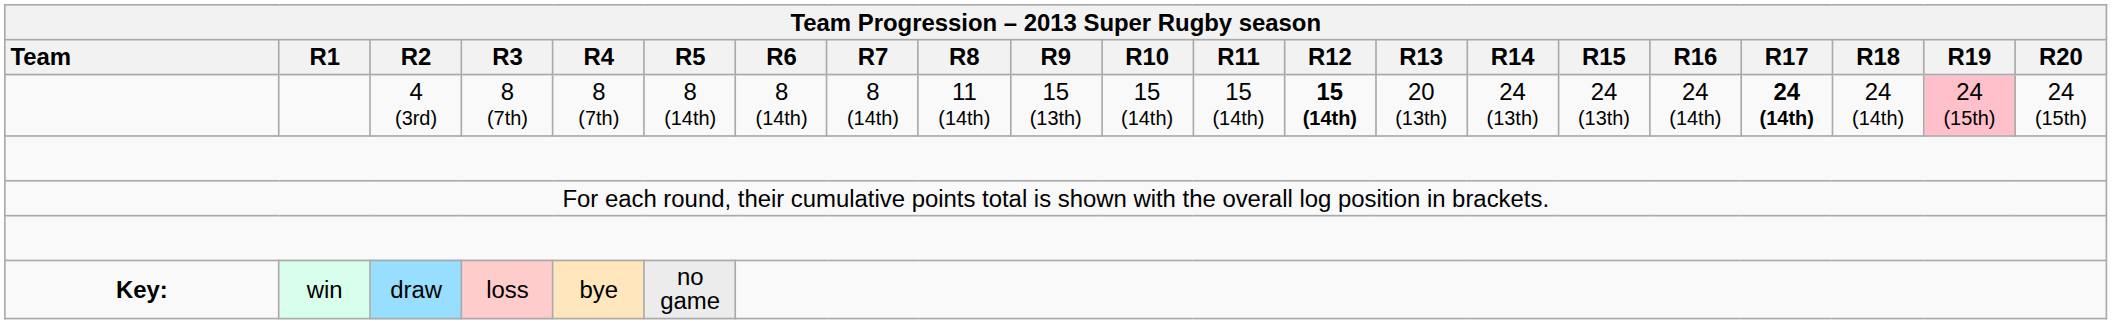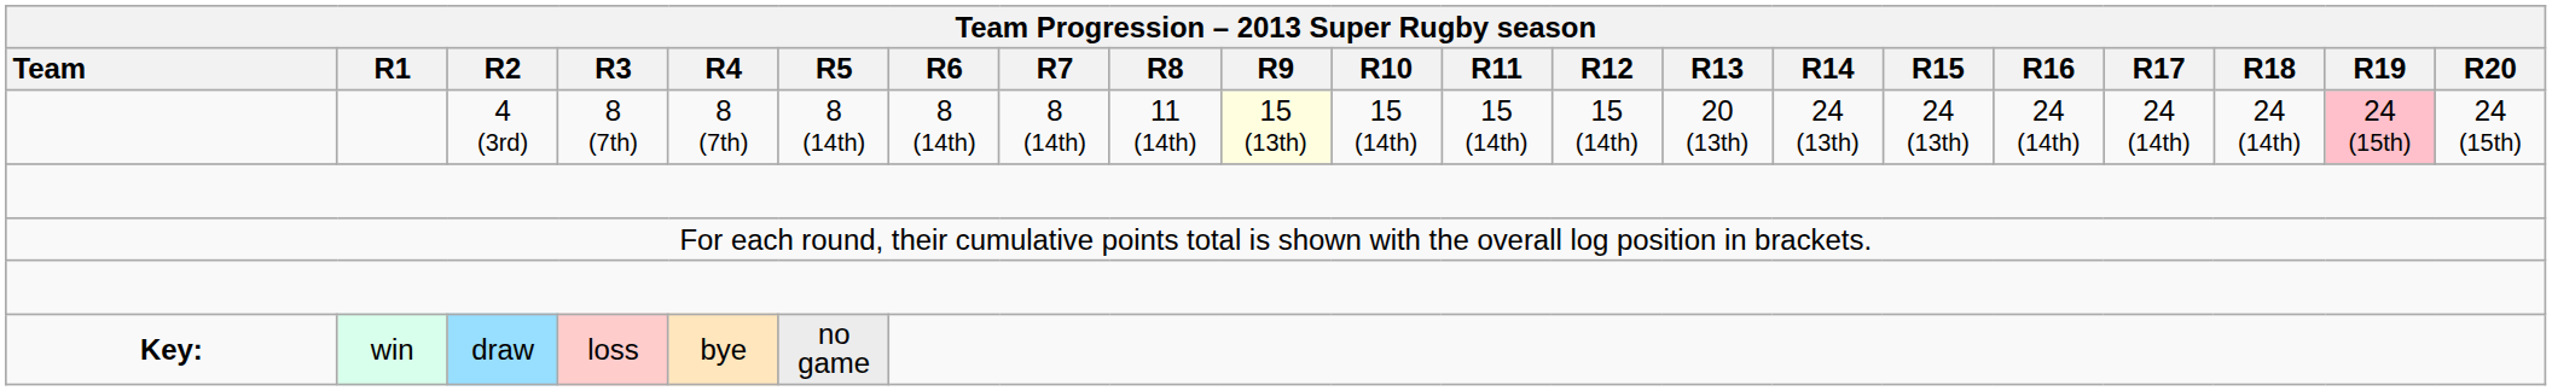4 (3rd) | R9: no background -> lightyellow background
4 (3rd) | R12: bold -> normal
4 (3rd) | R17: bold -> normal
